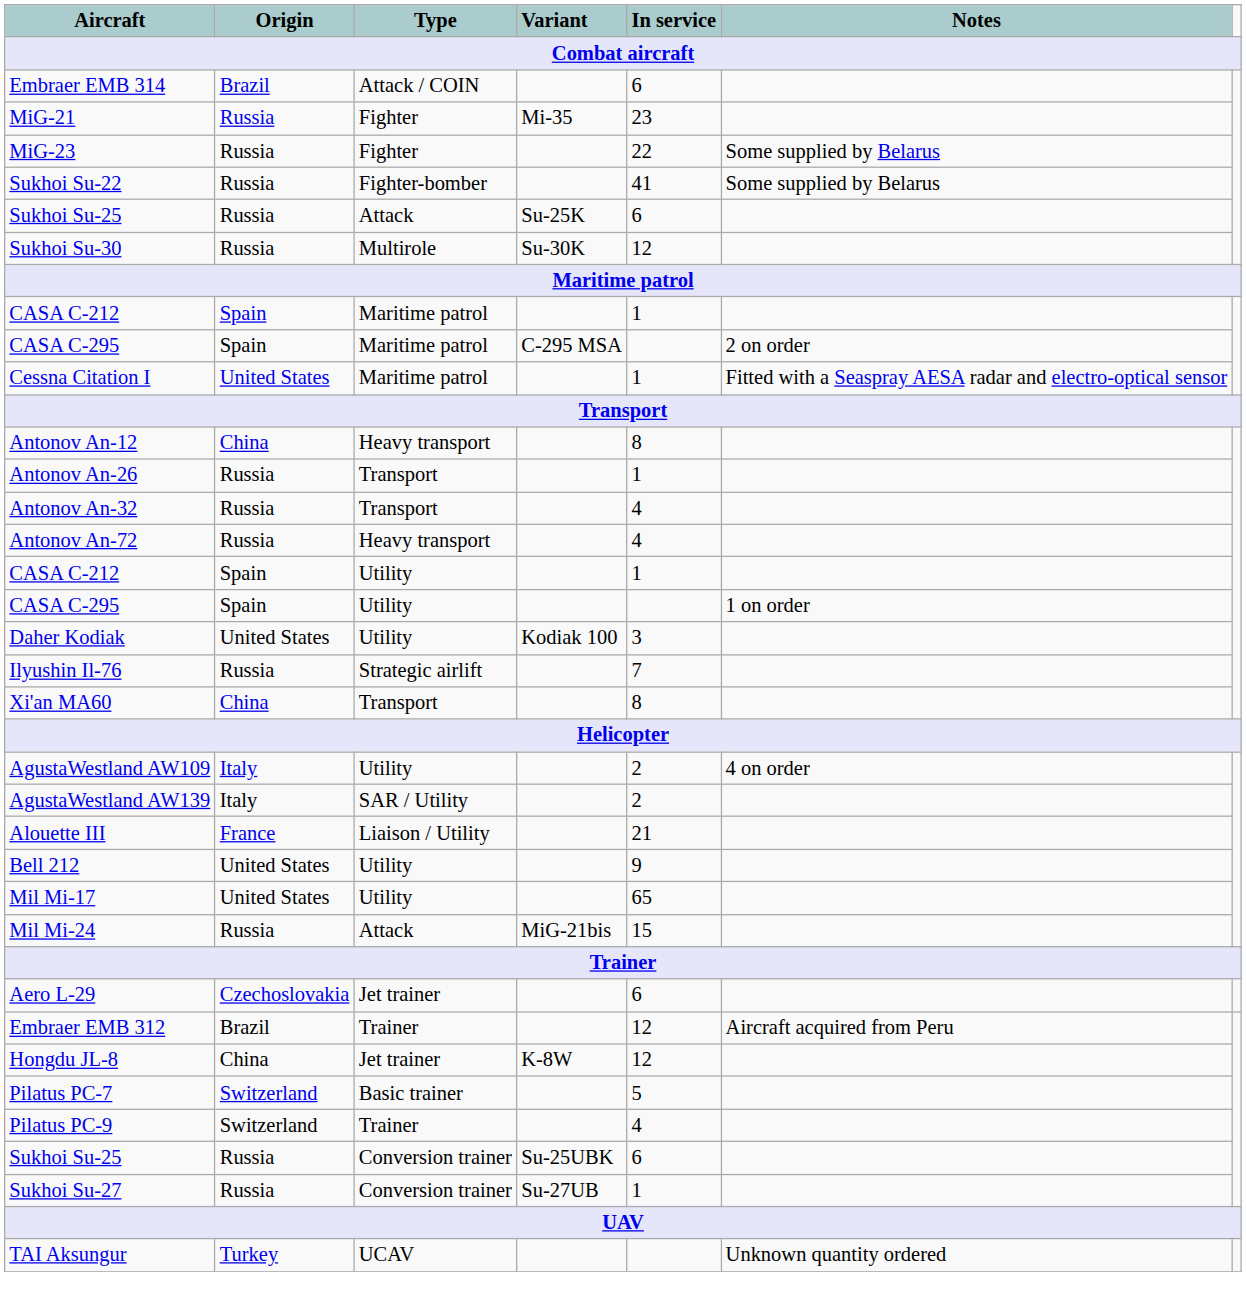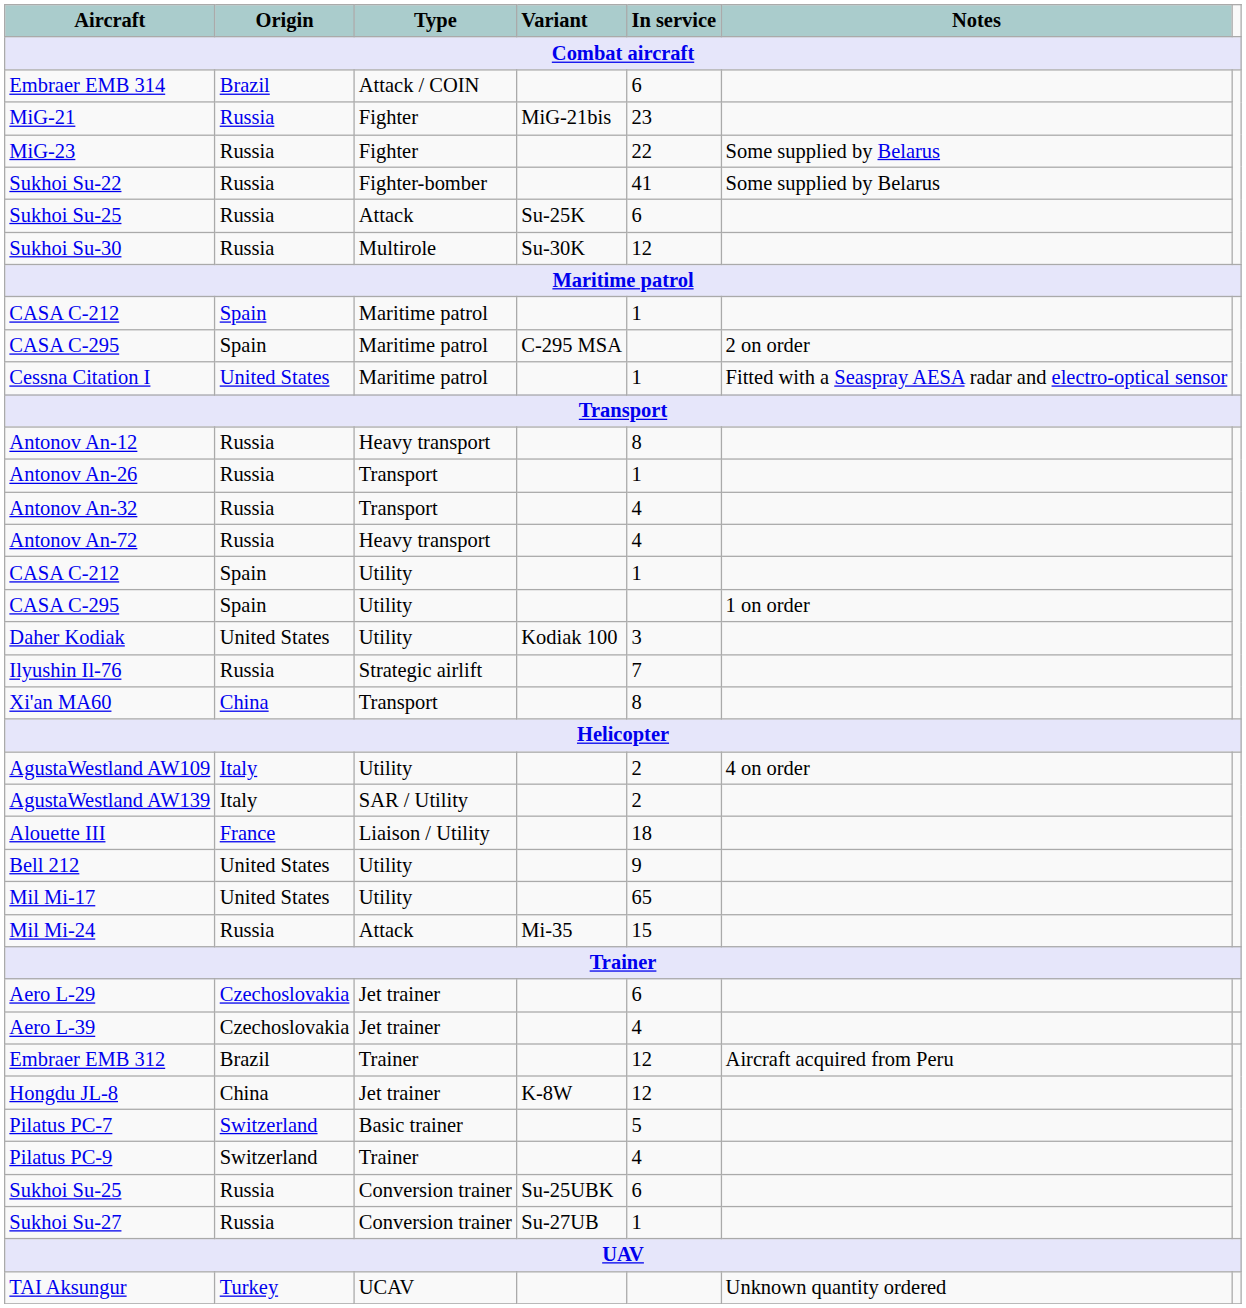MiG-21 | Variant: Mi-35 -> MiG-21bis
Antonov An-12 | Origin: China -> Russia
Alouette III | In service: 21 -> 18
Mil Mi-24 | Variant: MiG-21bis -> Mi-35
+ row: Aero L-39 | Czechoslovakia | Jet trainer | 4
